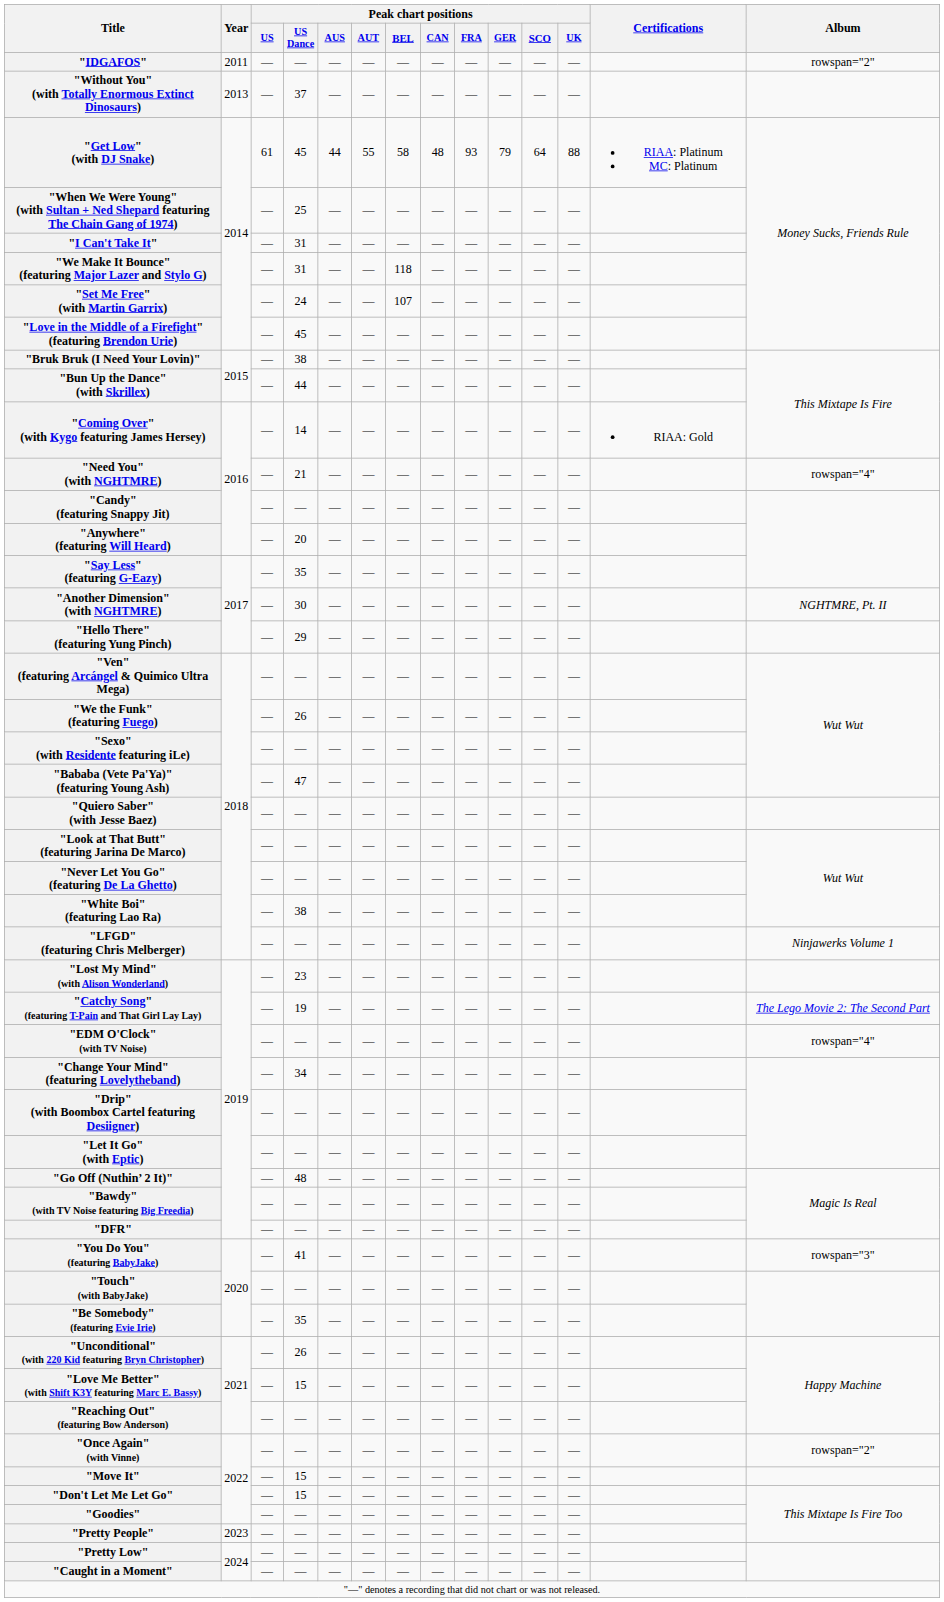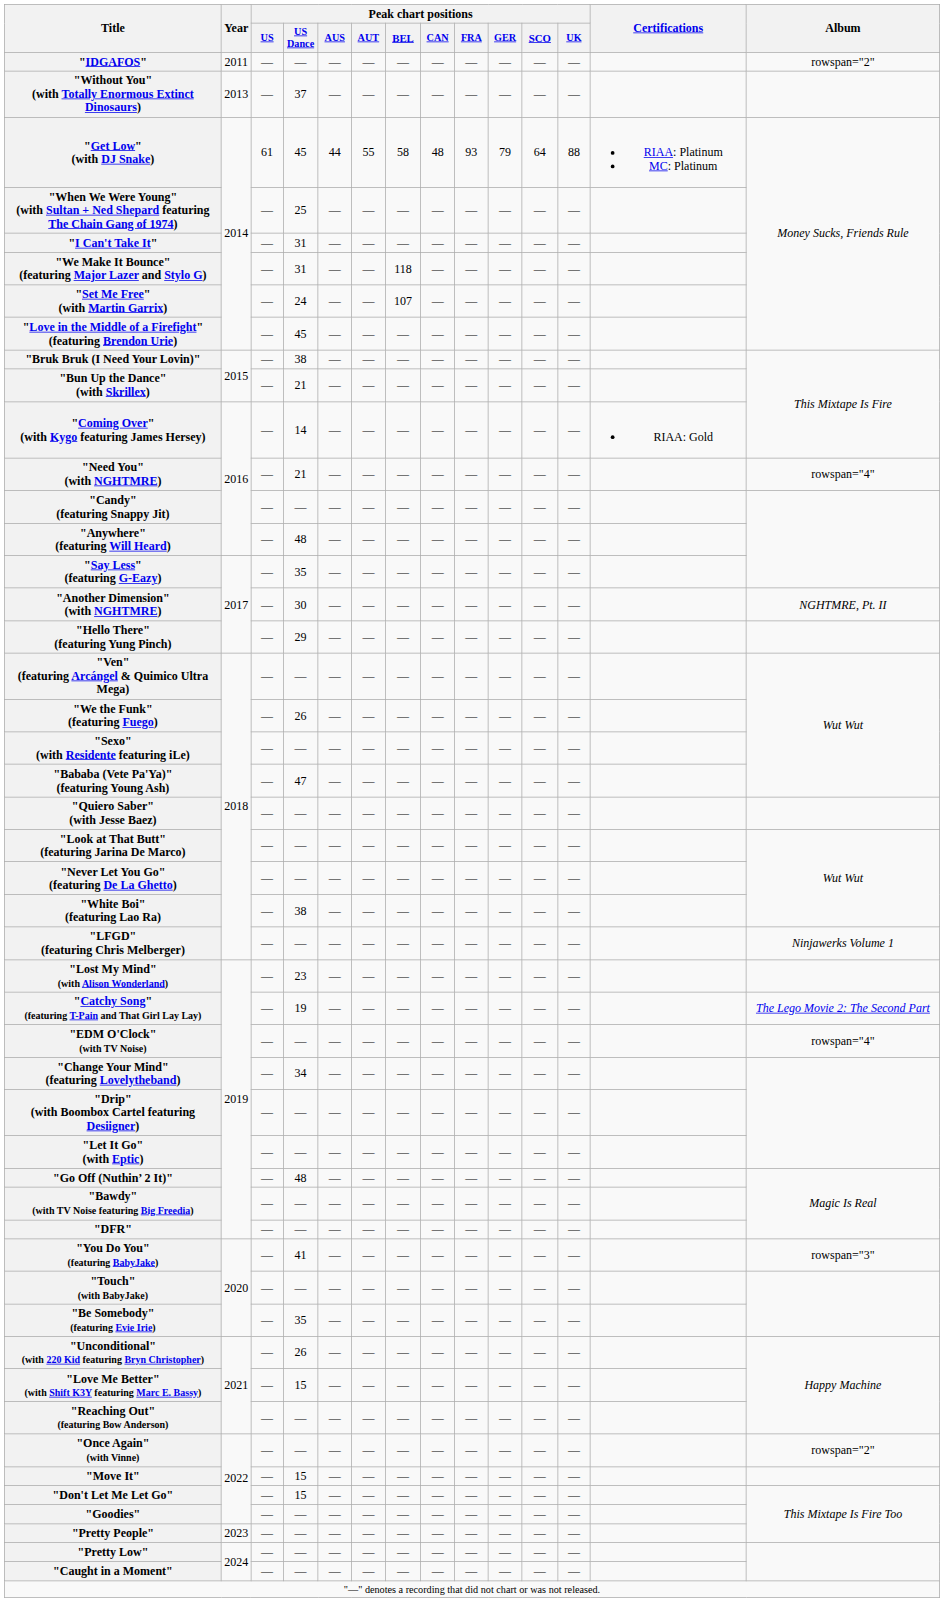"Bun Up the Dance" (with Skrillex) | Peak chart positions / US Dance: 44 -> 21
"Anywhere" (featuring Will Heard) | Peak chart positions / US Dance: 20 -> 48
